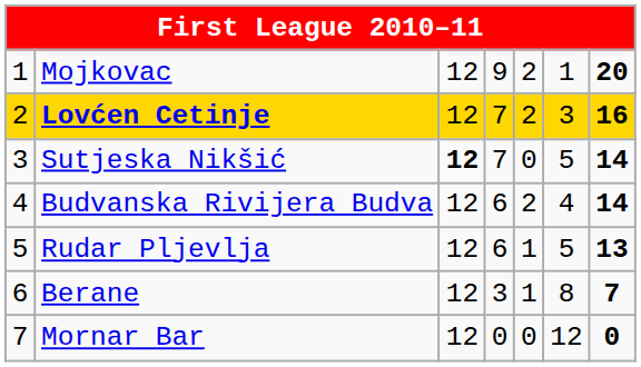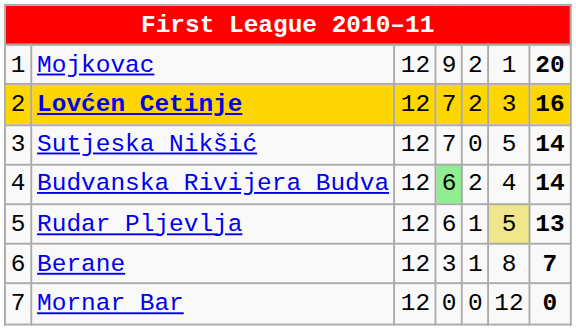Sutjeska Nikšić | column 3: bold -> normal
Budvanska Rivijera Budva | column 4: no background -> lightgreen background
Rudar Pljevlja | column 6: no background -> khaki background
